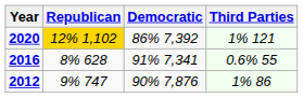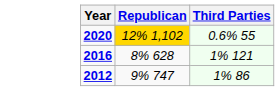- column: Democratic | 86% 7,392 | 91% 7,341 | 90% 7,876
2020 | Third Parties: 1% 121 -> 0.6% 55
2016 | Third Parties: 0.6% 55 -> 1% 121
